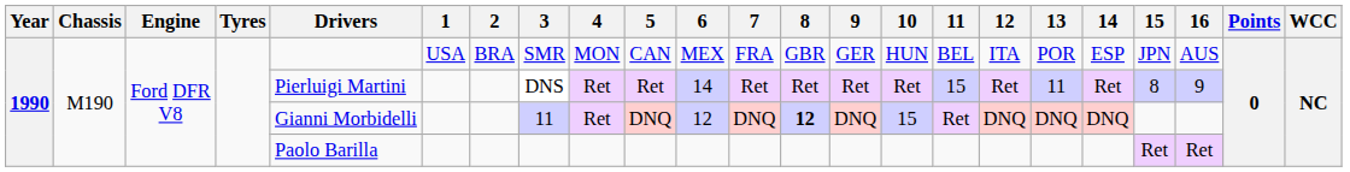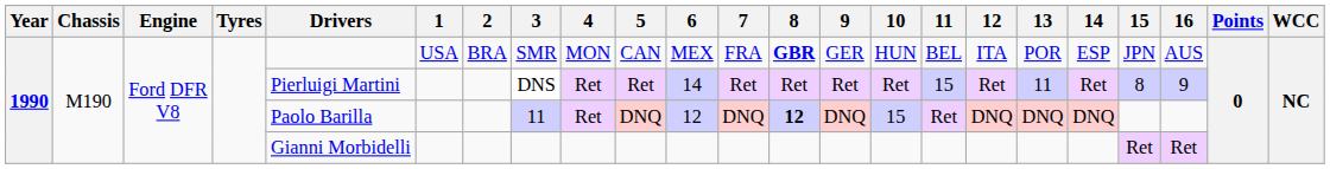row 2 | 8: normal -> bold
row 4 | Drivers: Gianni Morbidelli -> Paolo Barilla
row 5 | Drivers: Paolo Barilla -> Gianni Morbidelli
